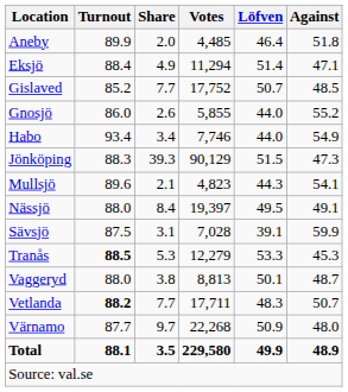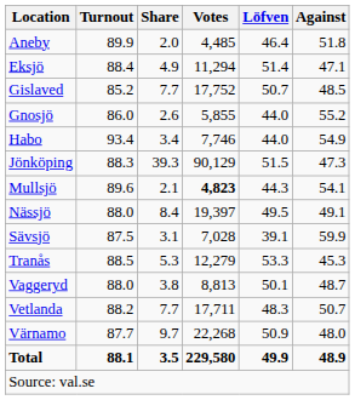Mullsjö | Votes: normal -> bold
Tranås | Turnout: bold -> normal
Vetlanda | Turnout: bold -> normal
